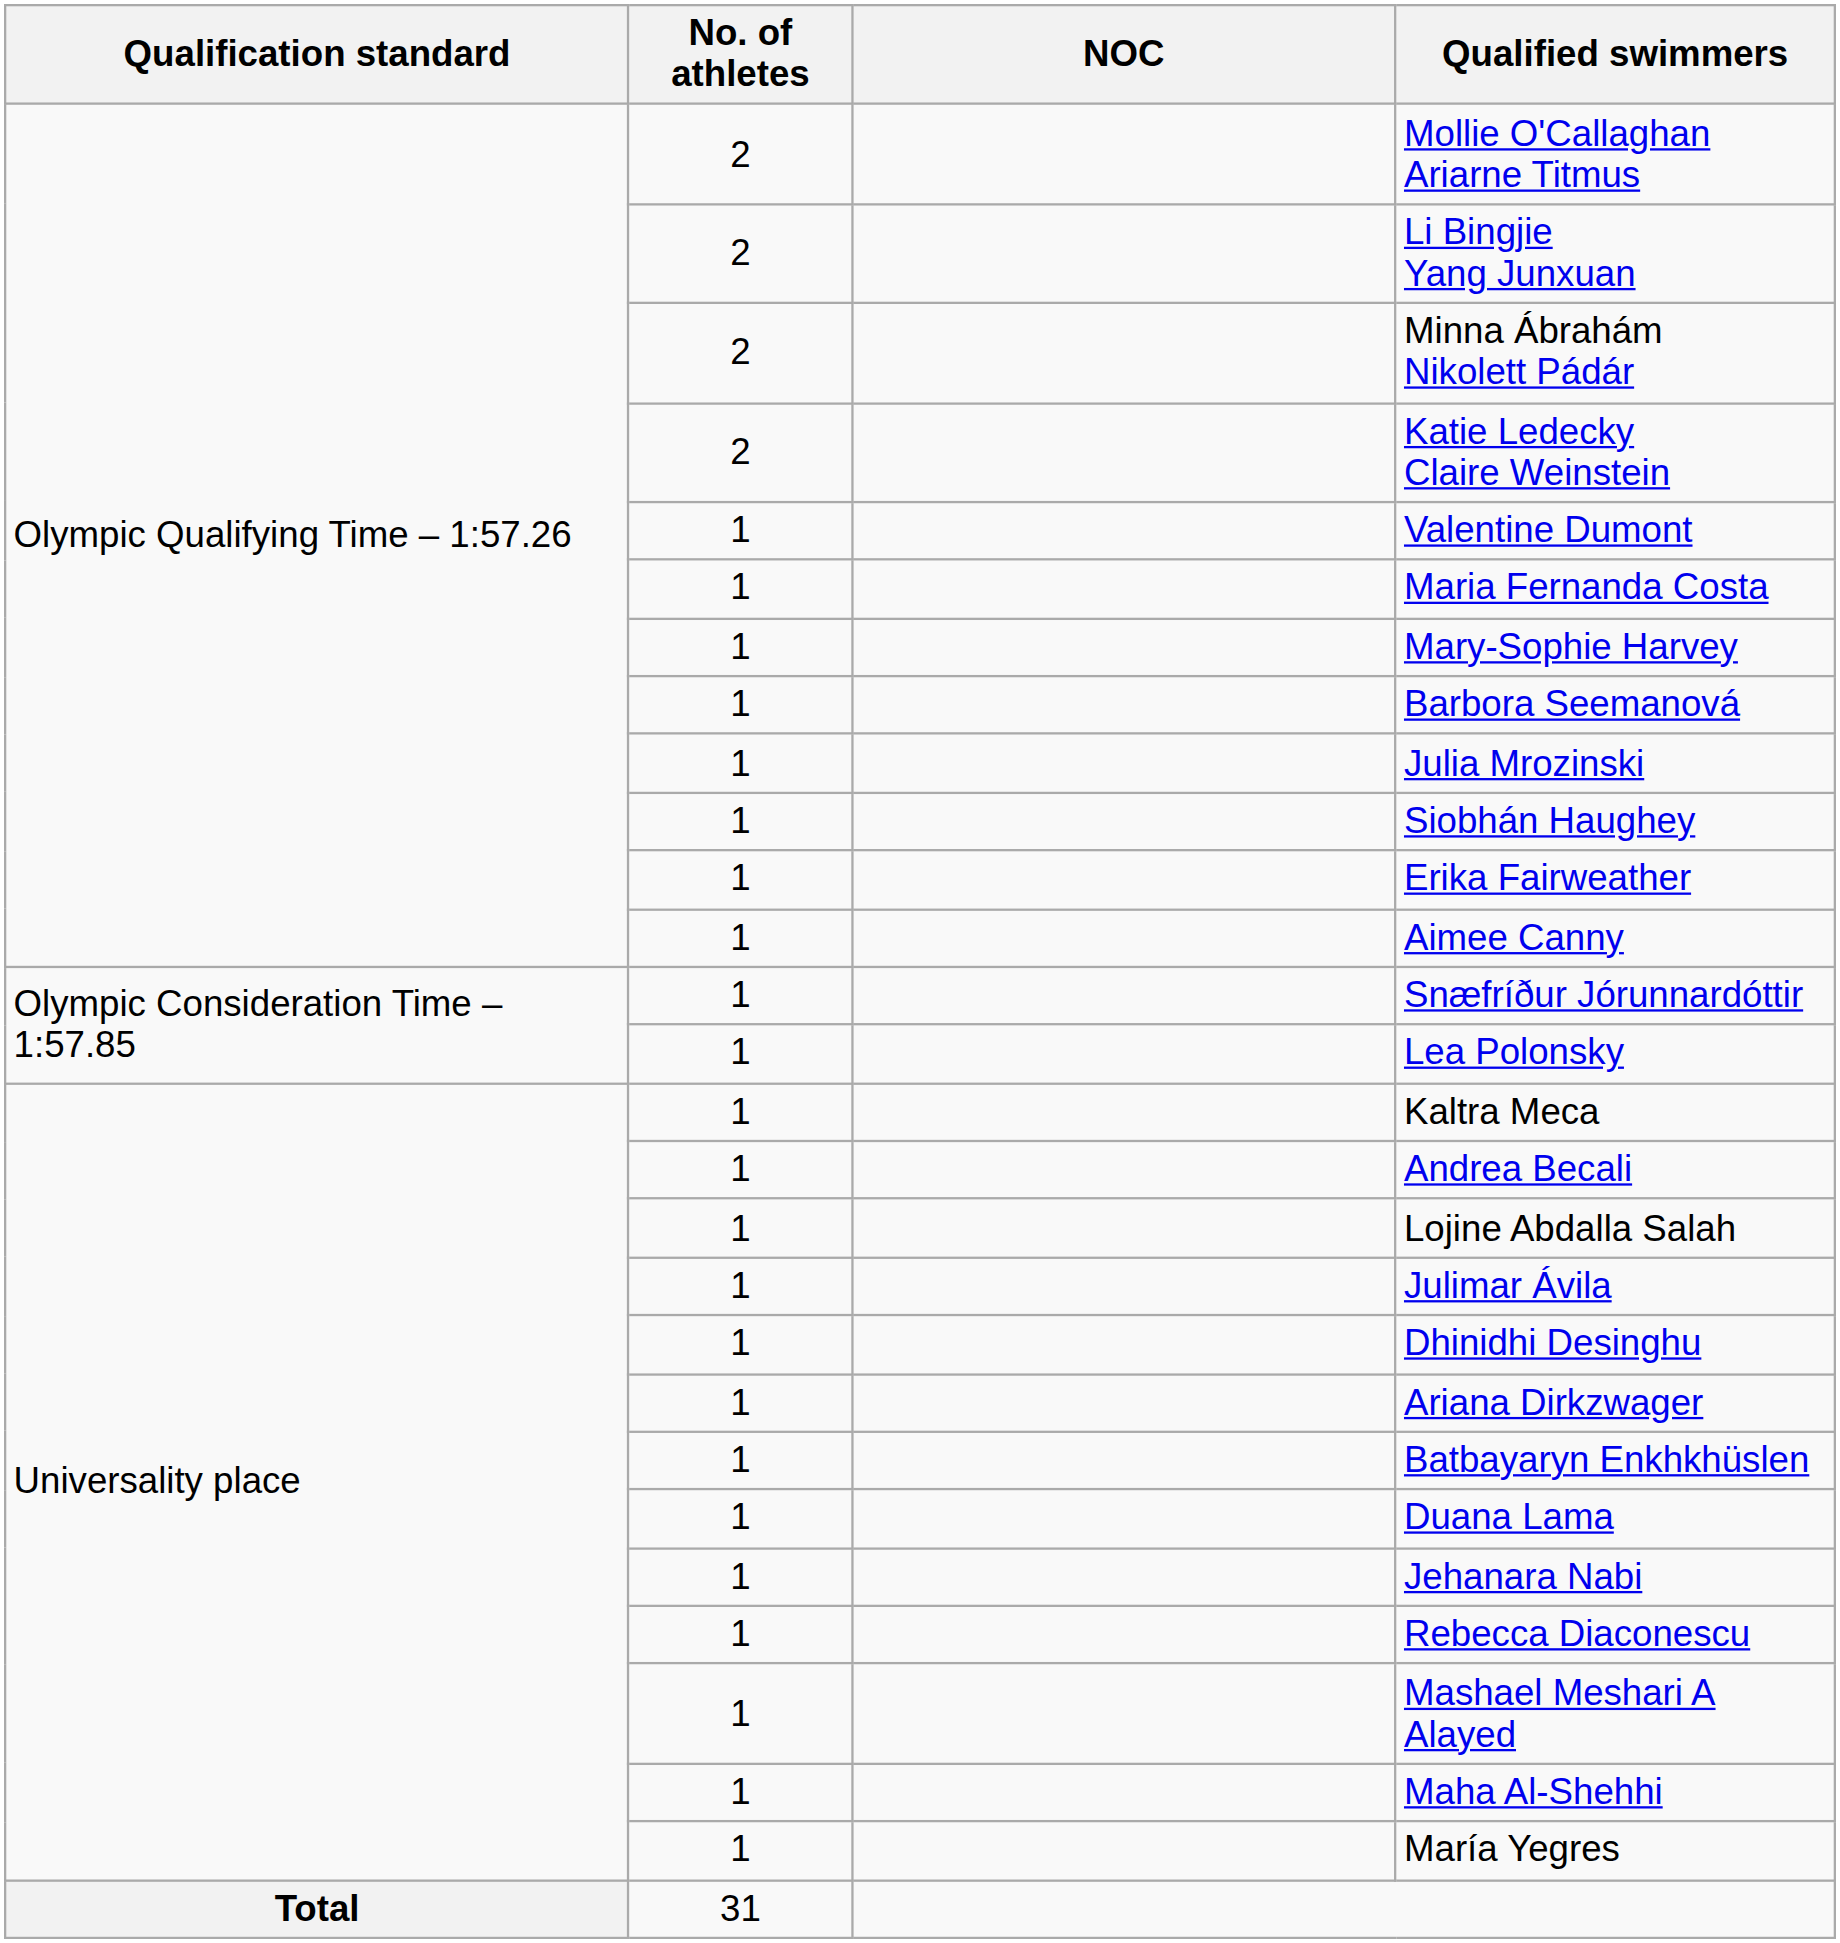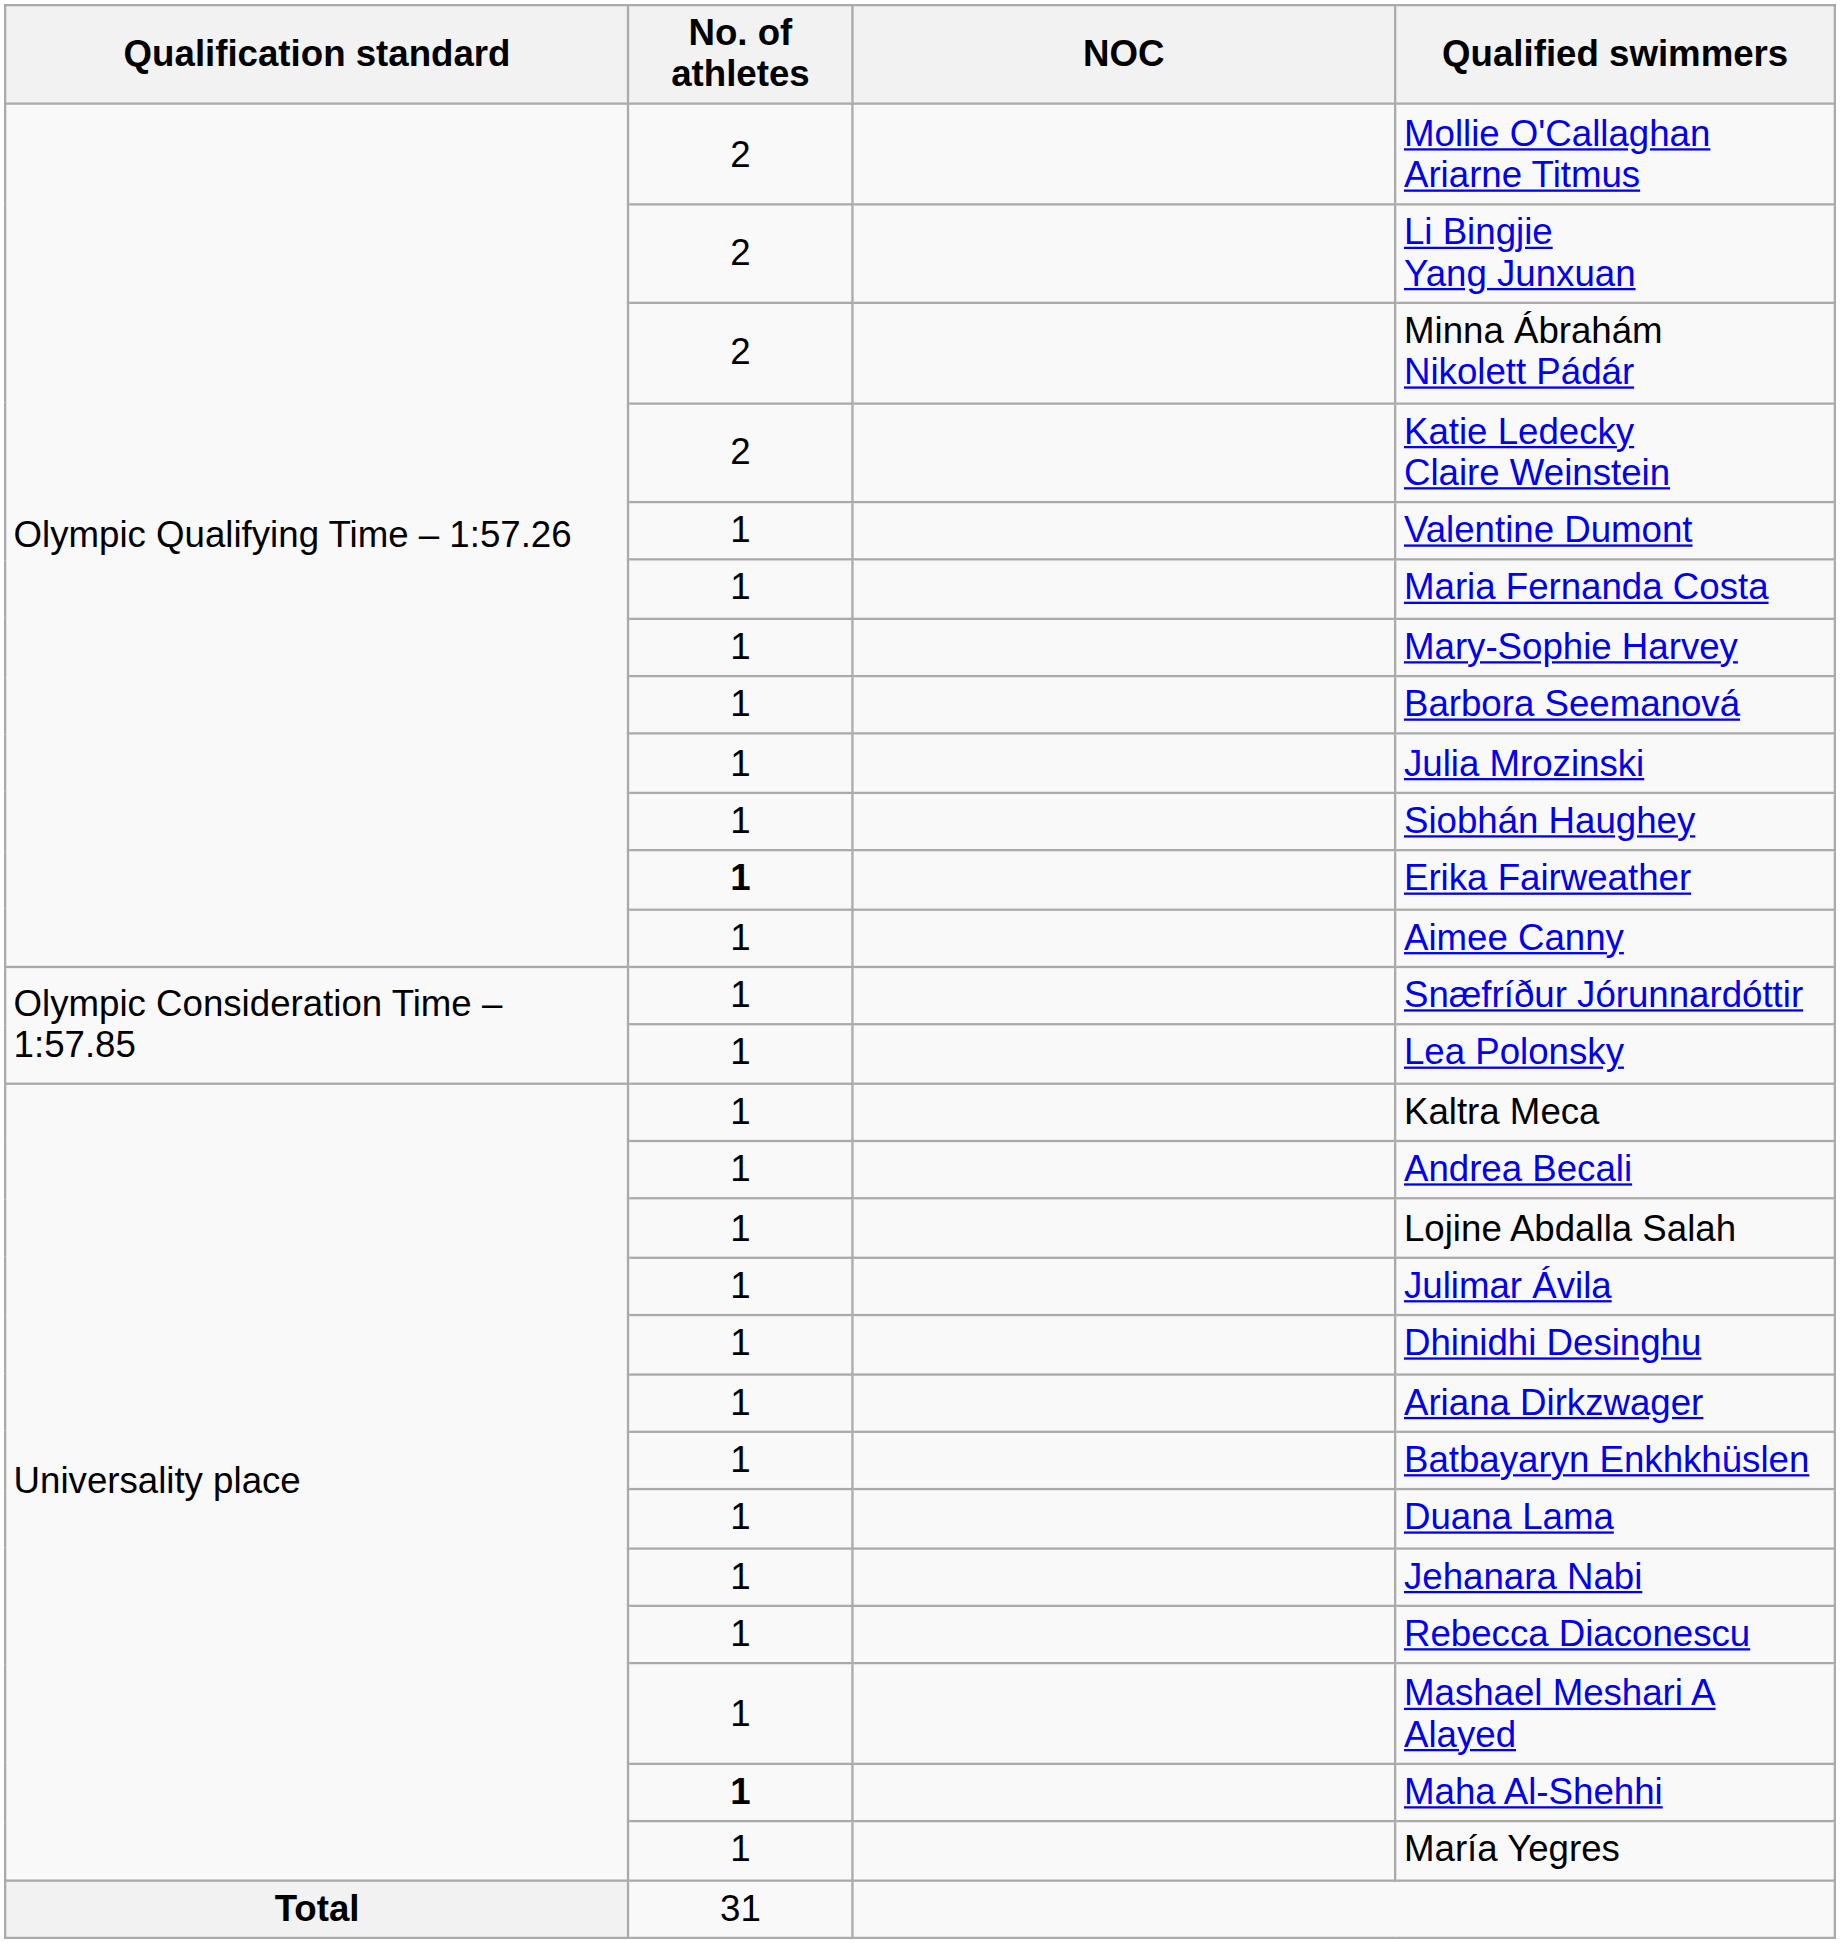Erika Fairweather | No. of athletes: normal -> bold
Maha Al-Shehhi | No. of athletes: normal -> bold
